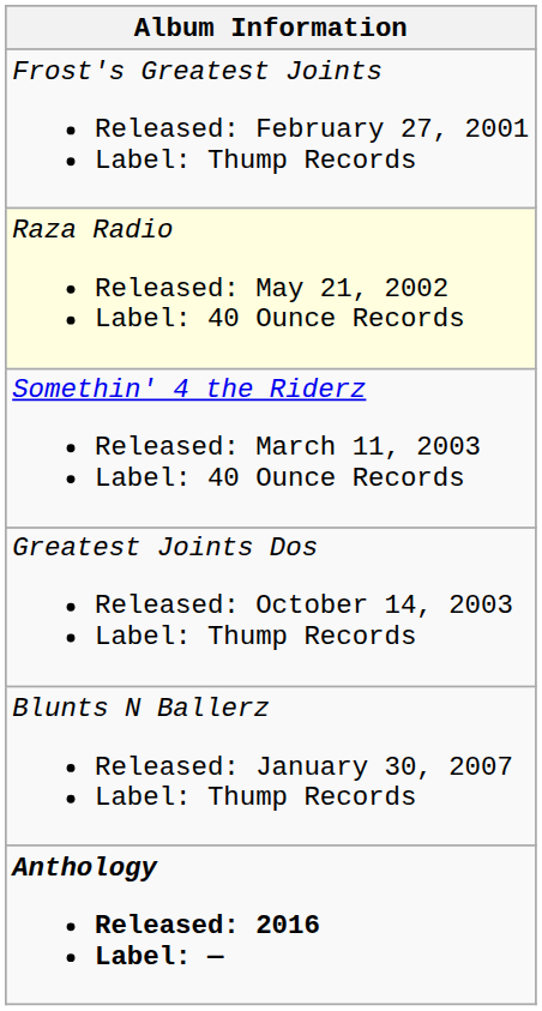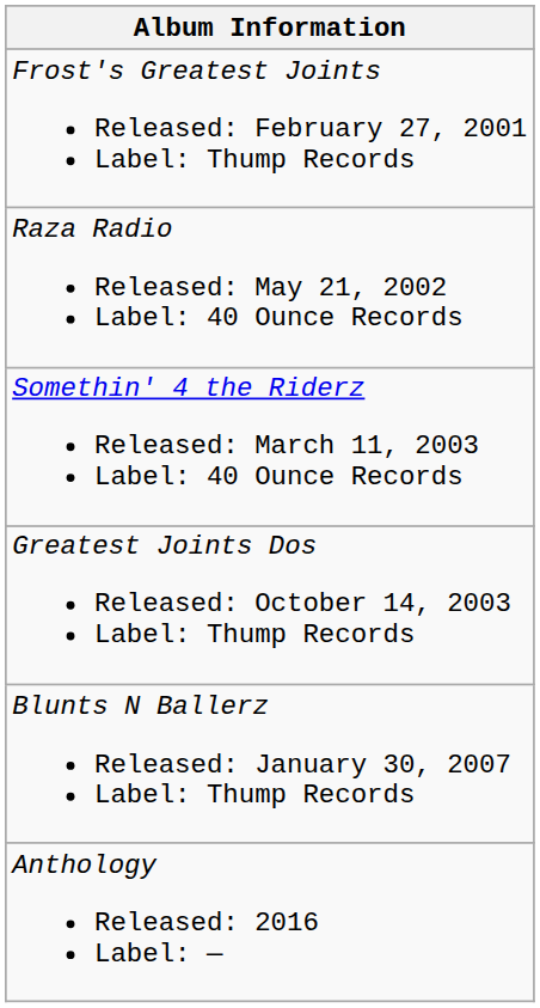row 3 | column 1: lightyellow background -> no background
row 7 | column 1: bold -> normal
